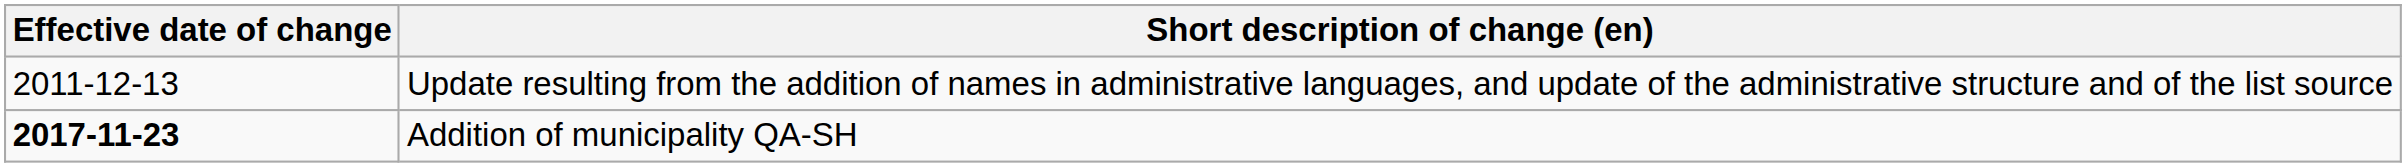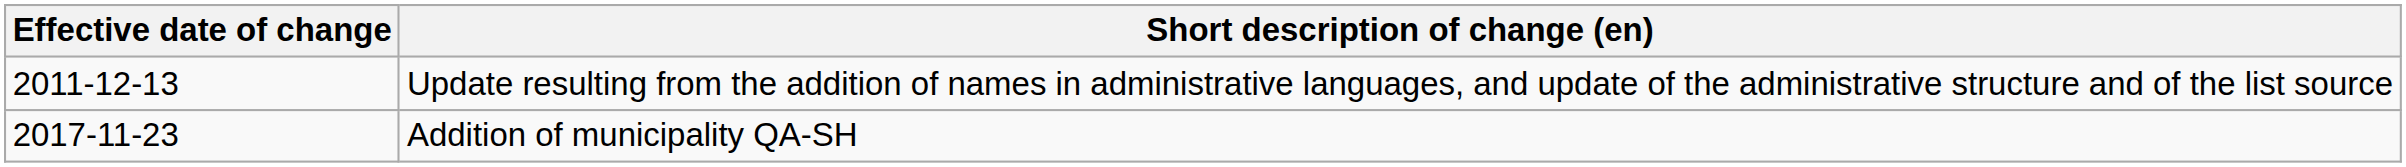Addition of municipality QA-SH | Effective date of change: bold -> normal
